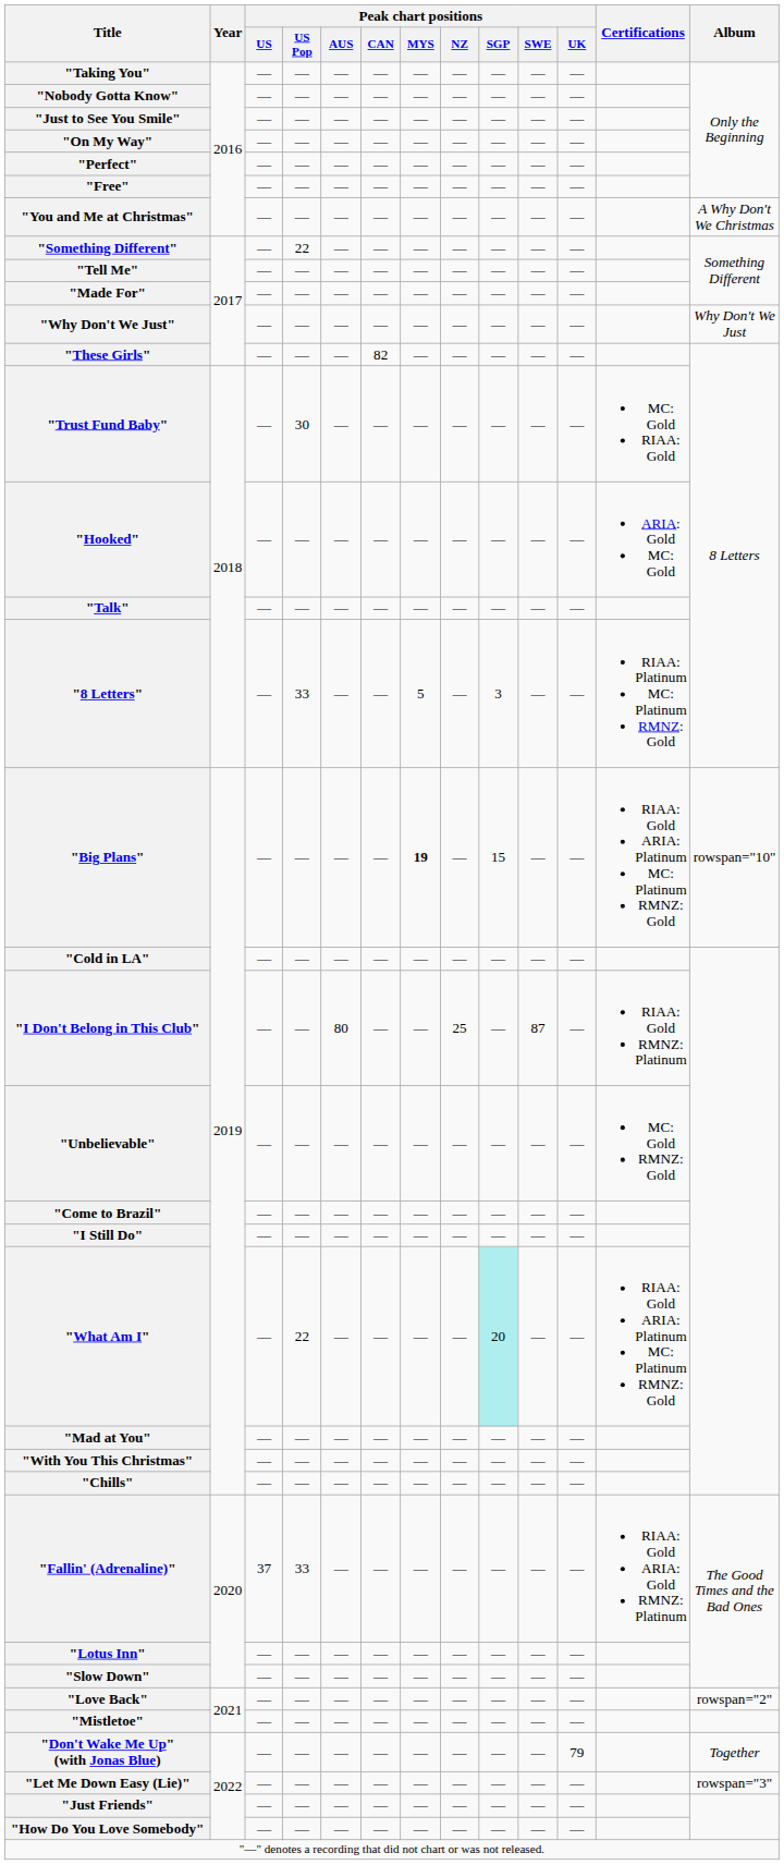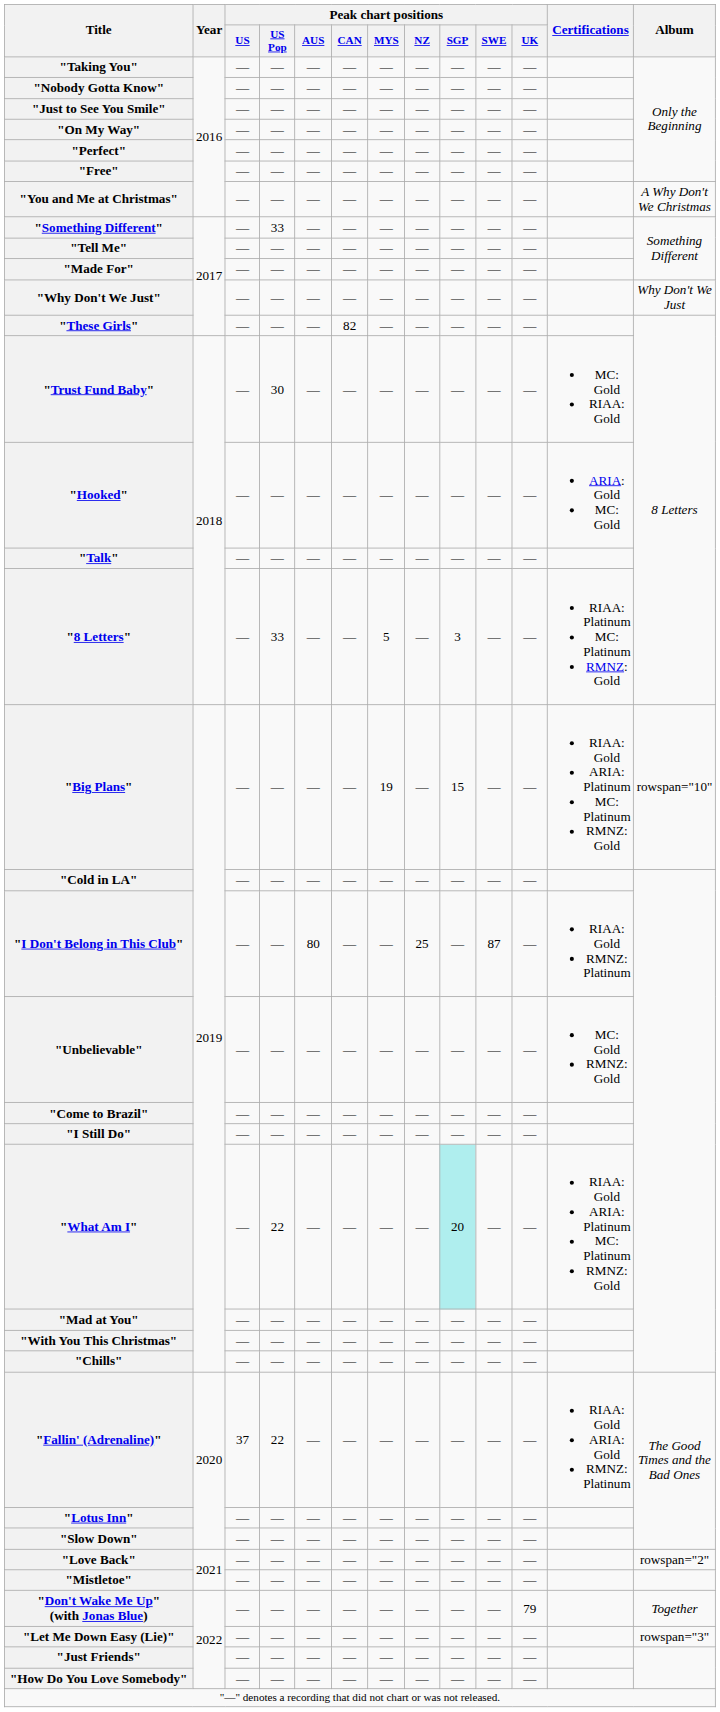"Something Different" | Peak chart positions / US Pop: 22 -> 33
"Big Plans" | Peak chart positions / MYS: bold -> normal
"Fallin' (Adrenaline)" | Peak chart positions / US Pop: 33 -> 22
